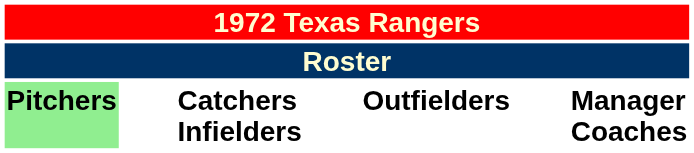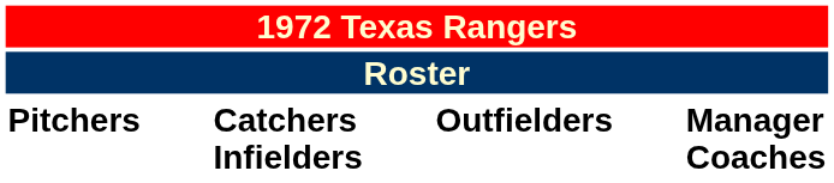Pitchers | column 1: lightgreen background -> no background
